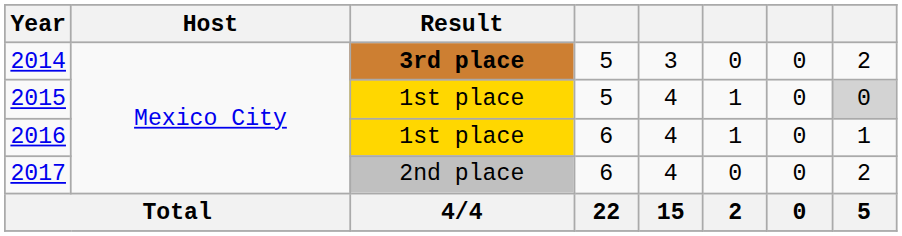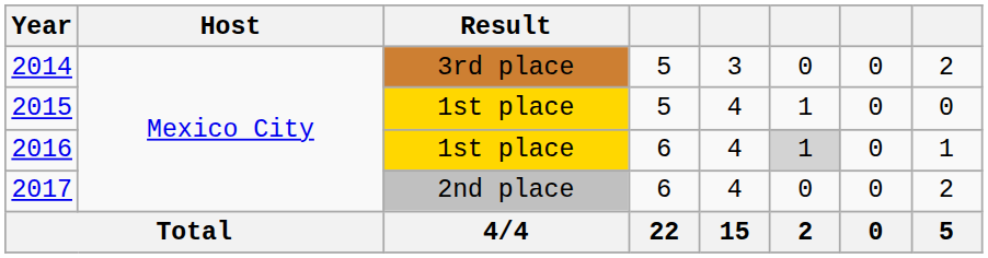2014 | Result: bold -> normal
2015 | column 8: lightgrey background -> no background
2016 | column 6: no background -> lightgrey background
